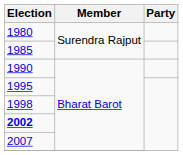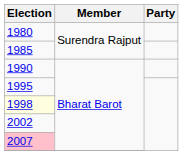1998 | Election: no background -> lightyellow background
2002 | Election: bold -> normal
2007 | Election: no background -> pink background
